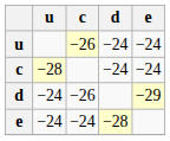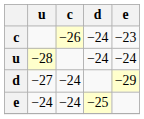row 2 | column 1: u -> c
row 2 | e: −24 -> −23
row 3 | column 1: c -> u
row 4 | u: −24 -> −27
row 4 | c: −26 -> −24
row 5 | d: −28 -> −25
